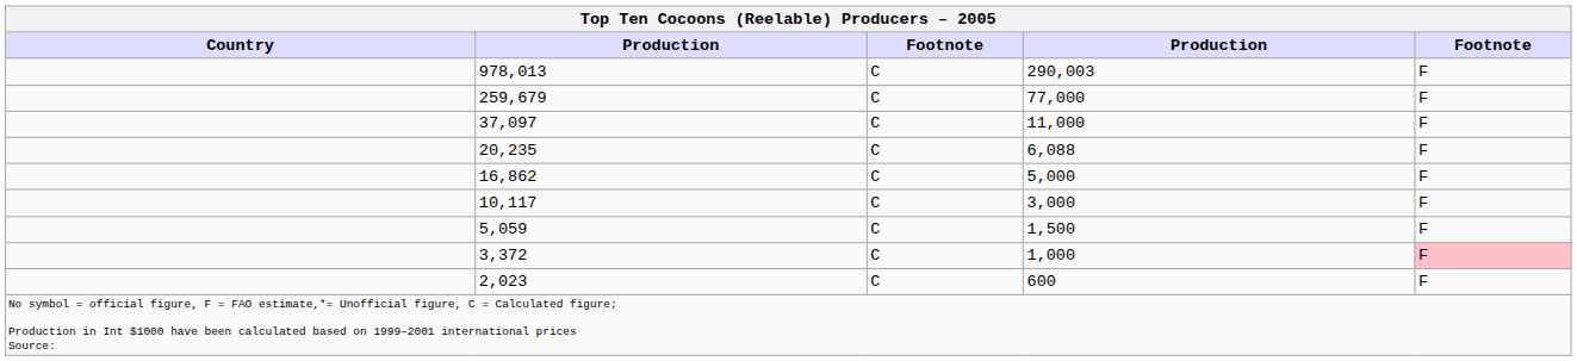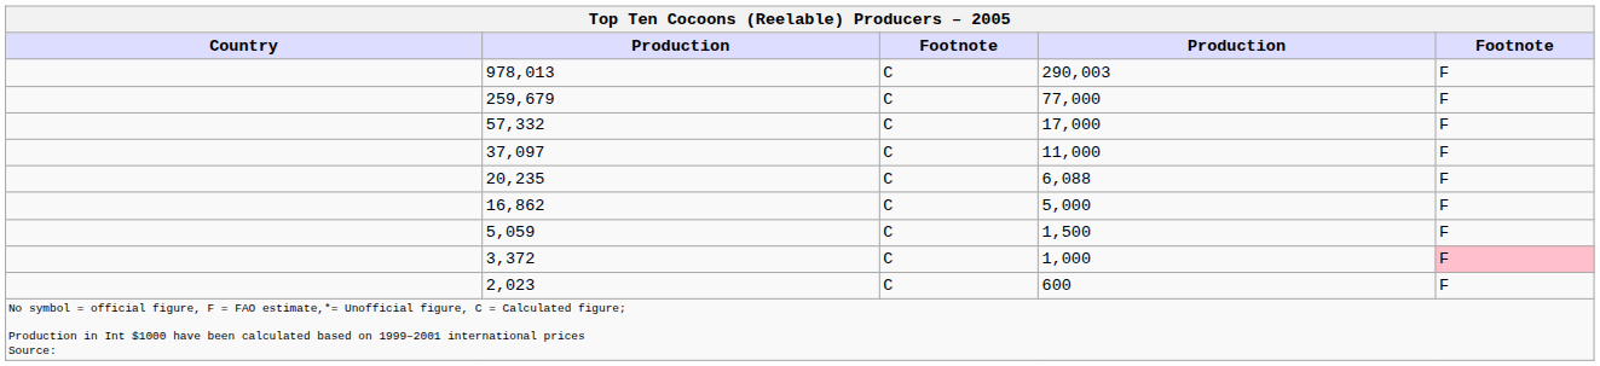+ row: 57,332 | C | 17,000 | F
- row: 10,117 | C | 3,000 | F
